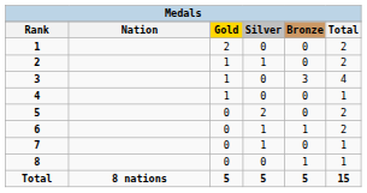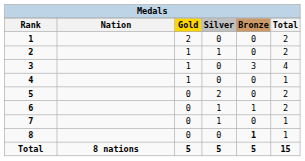8 | column 5: normal -> bold
